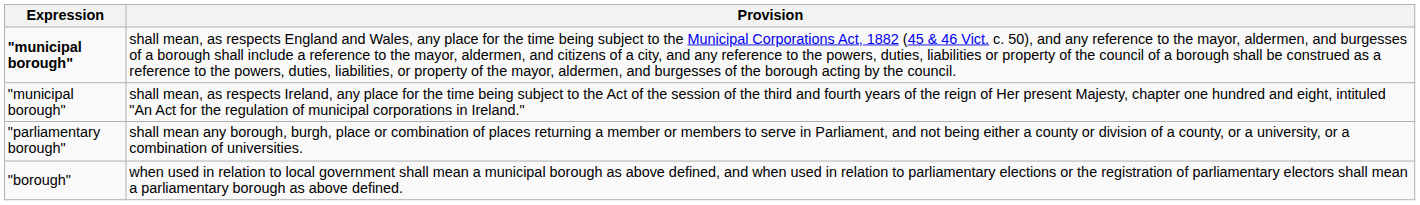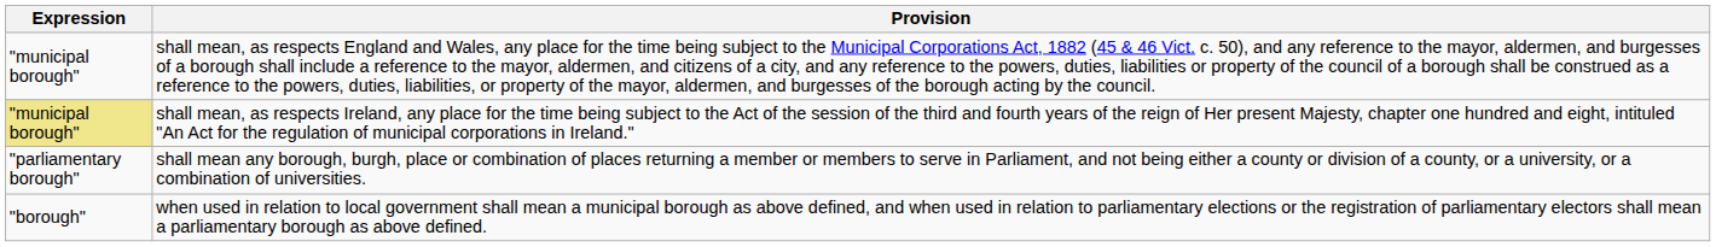row 2 | Expression: bold -> normal
row 3 | Expression: no background -> khaki background
